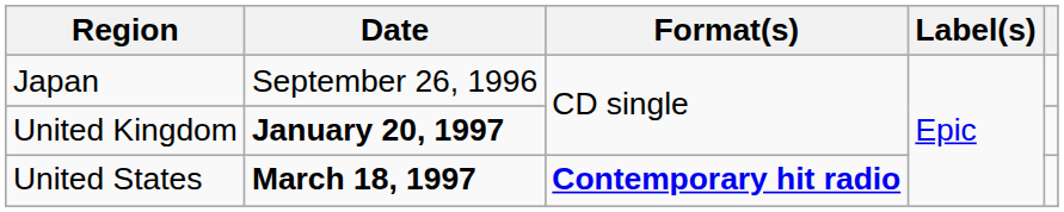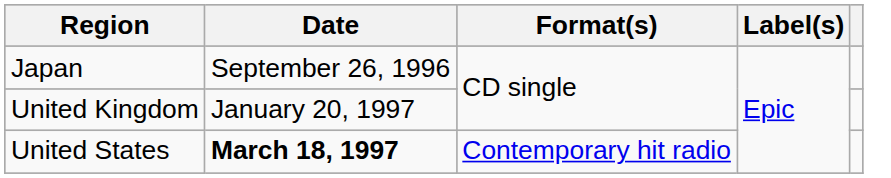United Kingdom | Date: bold -> normal
United States | Format(s): bold -> normal
